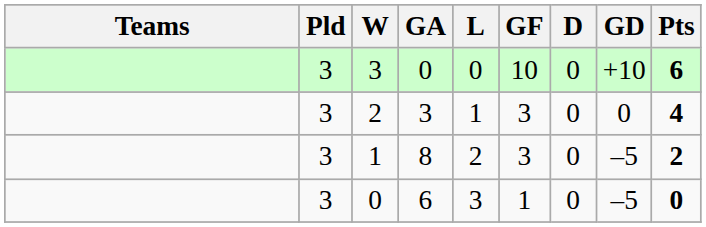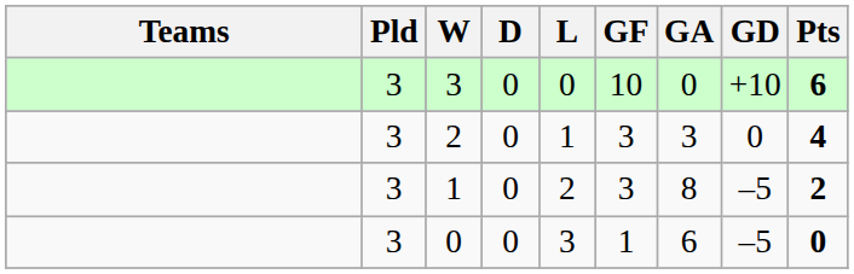columns swapped: D <-> GA
